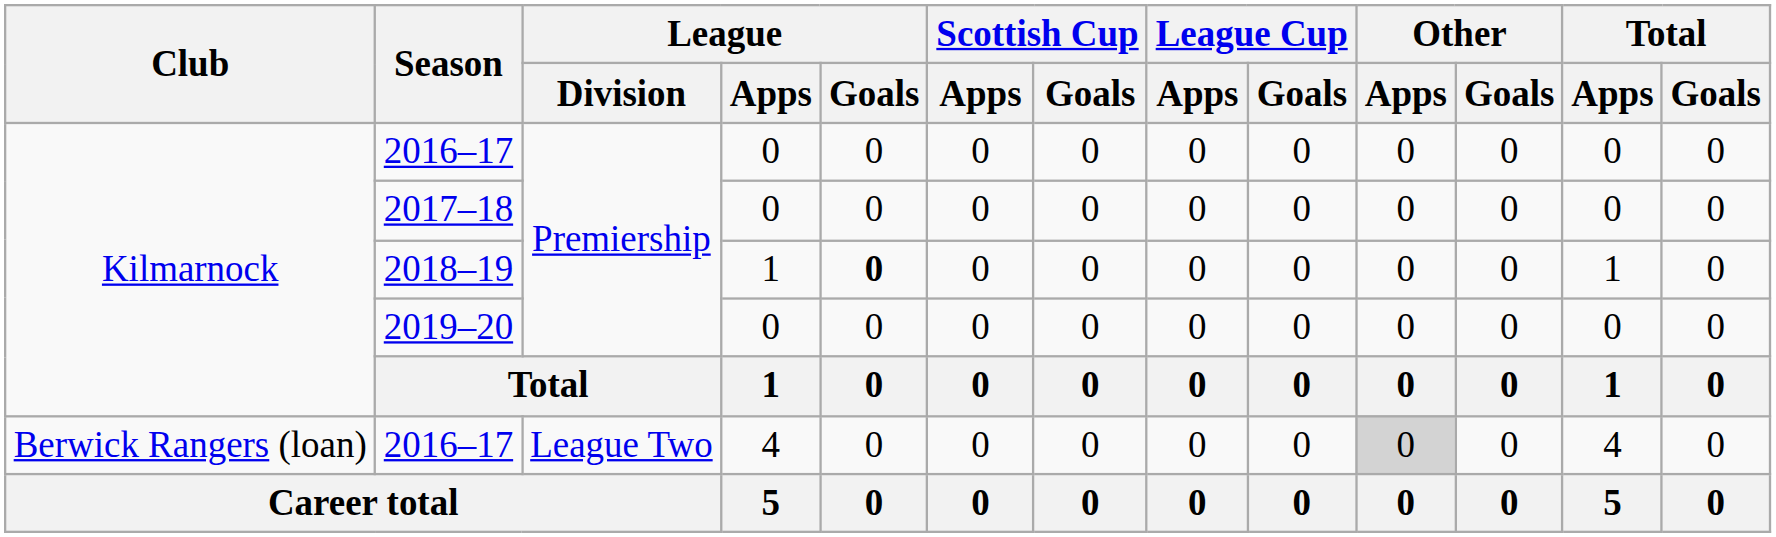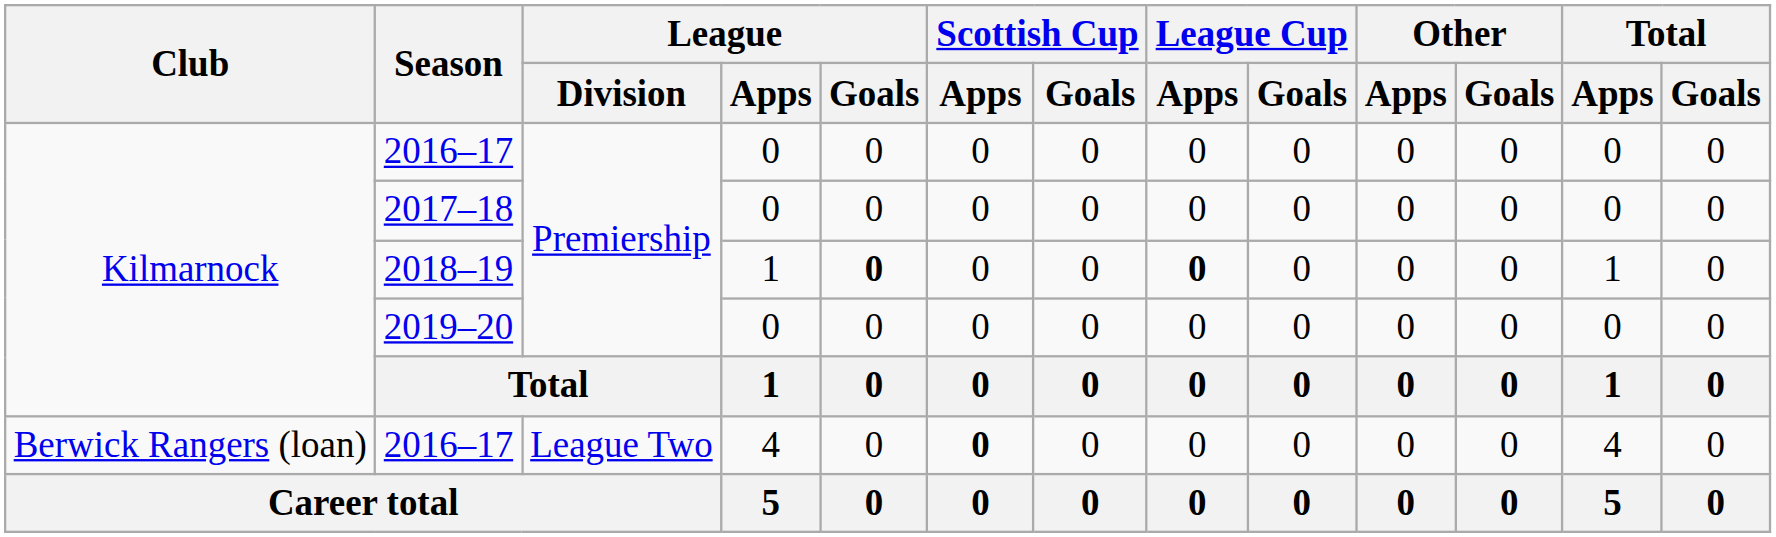2018–19 | League Cup / Apps: normal -> bold
2016–17 / 4 | Scottish Cup / Apps: normal -> bold
2016–17 / 4 | Other / Apps: lightgrey background -> no background
